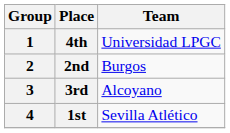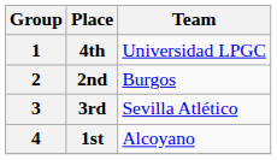3rd | Team: Alcoyano -> Sevilla Atlético
1st | Team: Sevilla Atlético -> Alcoyano
